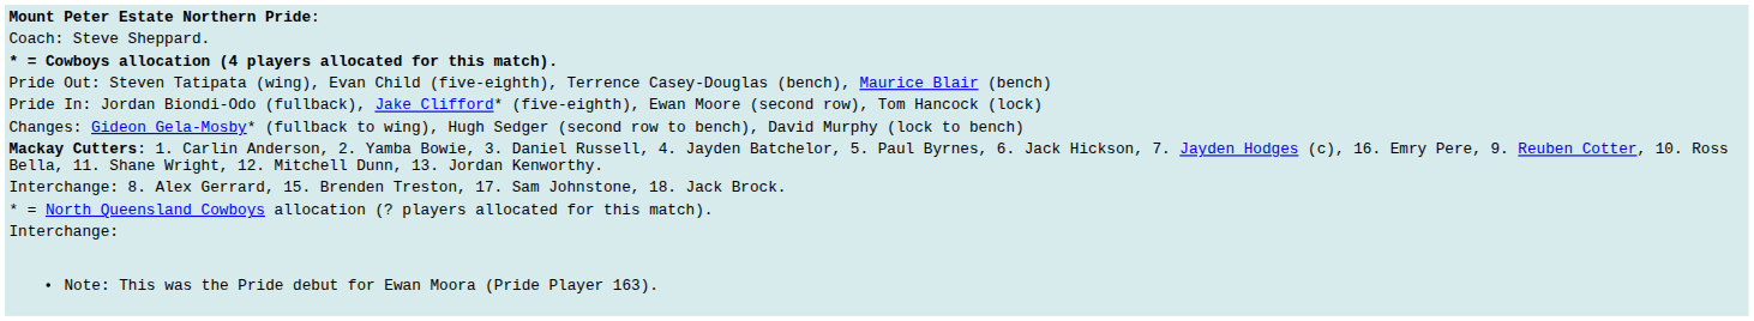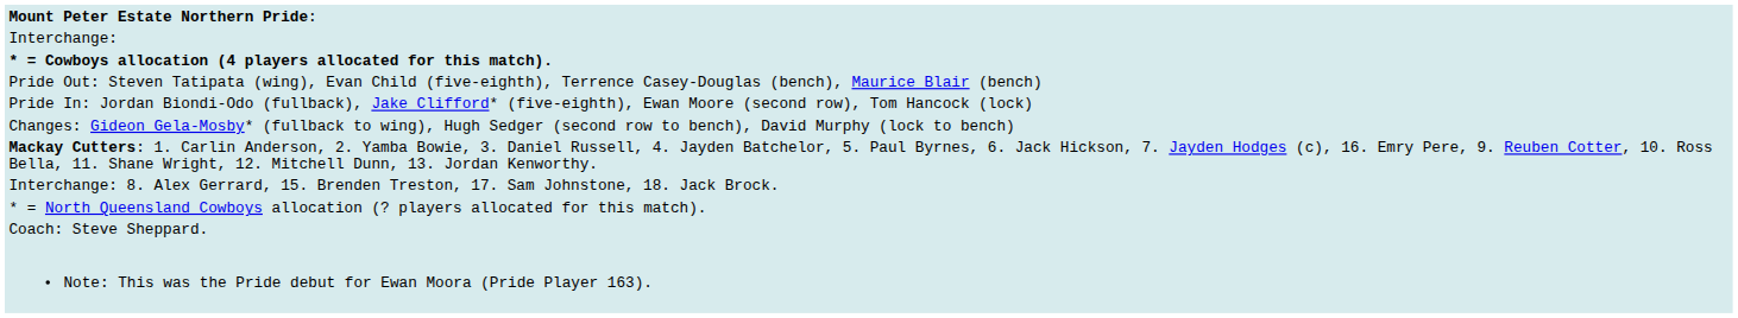row 2 | column 1: Coach: Steve Sheppard. -> Interchange:
row 10 | column 1: Interchange: -> Coach: Steve Sheppard.
